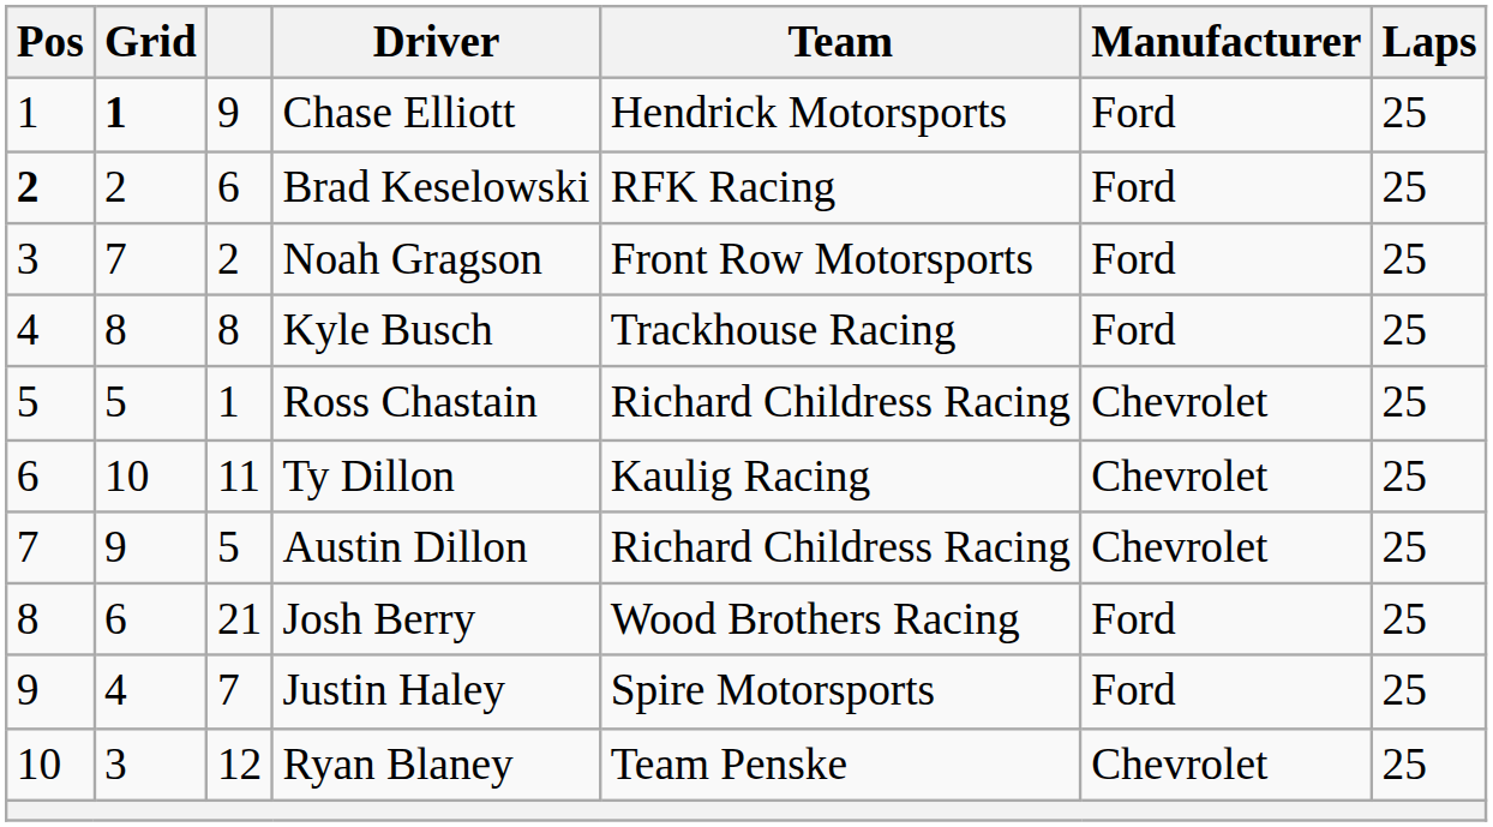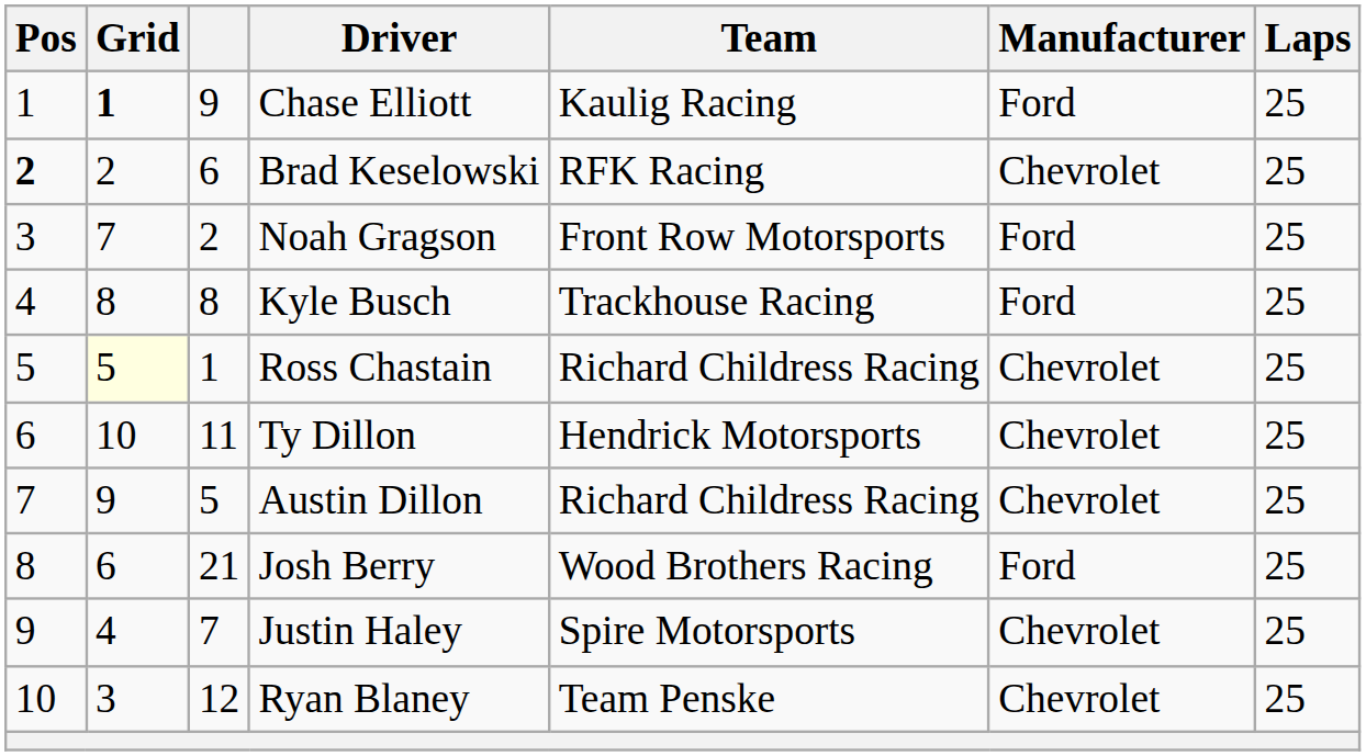Chase Elliott | Team: Hendrick Motorsports -> Kaulig Racing
Brad Keselowski | Manufacturer: Ford -> Chevrolet
Ross Chastain | Grid: no background -> lightyellow background
Ty Dillon | Team: Kaulig Racing -> Hendrick Motorsports
Justin Haley | Manufacturer: Ford -> Chevrolet
